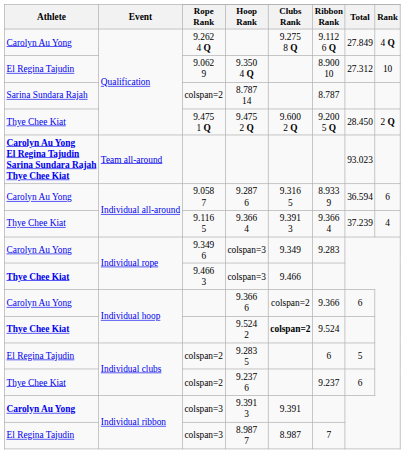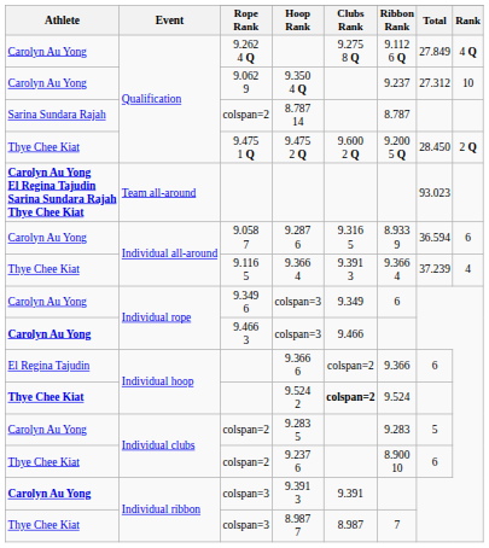9.350 4 Q | Athlete: El Regina Tajudin -> Carolyn Au Yong
9.350 4 Q | Ribbon Rank: 8.900 10 -> 9.237
9.349 6 / colspan=3 | Ribbon Rank: 9.283 -> 6
9.466 3 / colspan=3 | Athlete: Thye Chee Kiat -> Carolyn Au Yong
9.366 6 | Athlete: Carolyn Au Yong -> El Regina Tajudin
9.283 5 | Athlete: El Regina Tajudin -> Carolyn Au Yong
9.283 5 | Ribbon Rank: 6 -> 9.283
9.237 6 | Ribbon Rank: 9.237 -> 8.900 10
8.987 7 | Athlete: El Regina Tajudin -> Thye Chee Kiat
